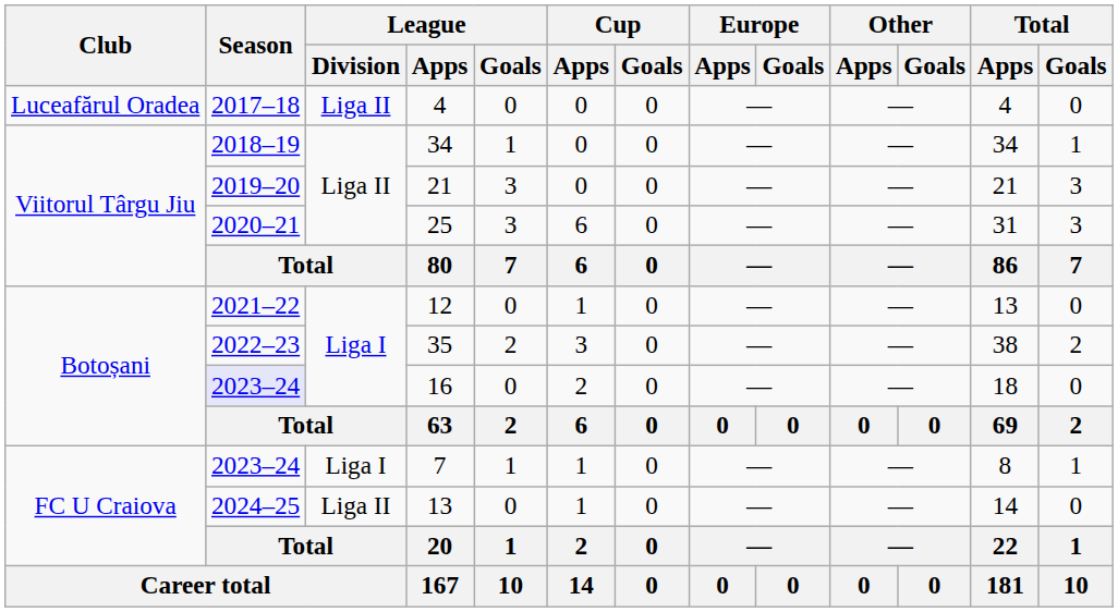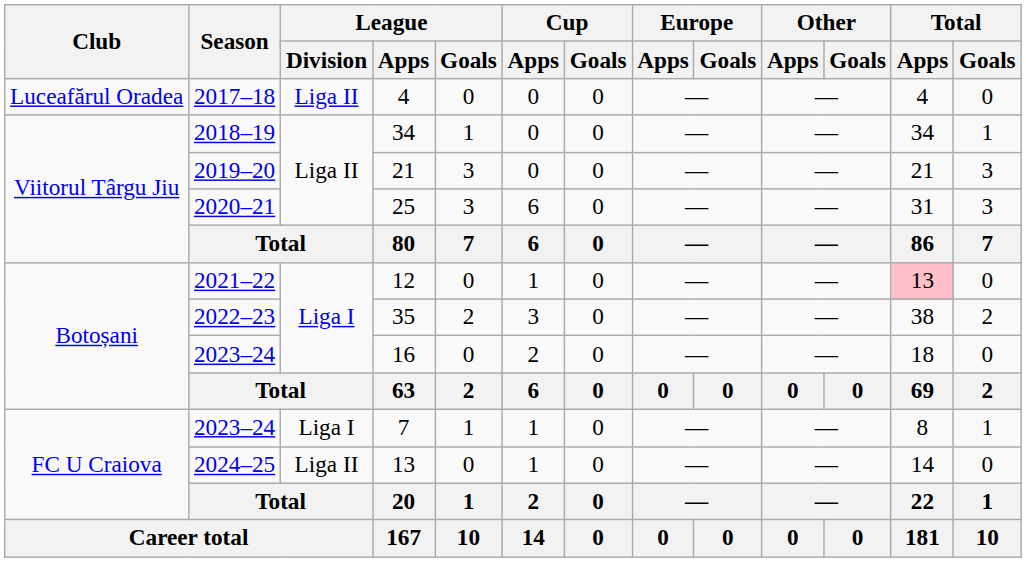12 | Total / Apps: no background -> pink background
16 | Season: lavender background -> no background
